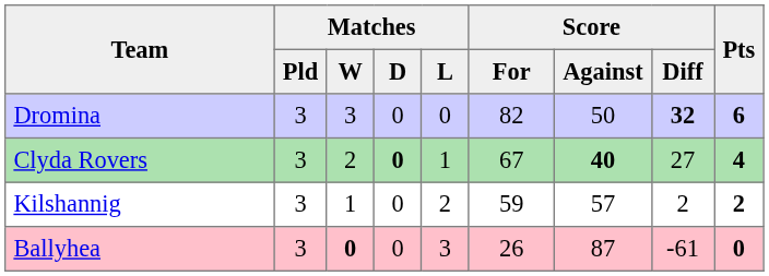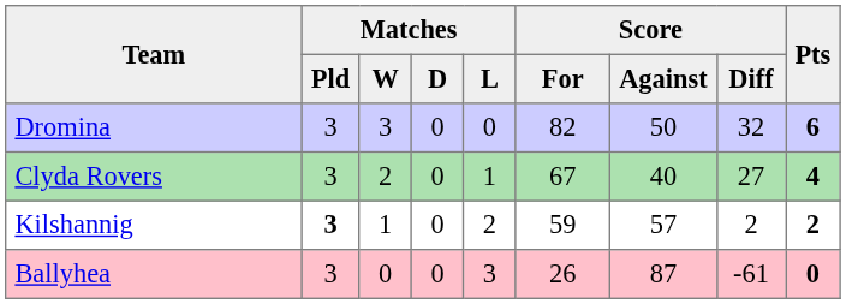Dromina | Score / Diff: bold -> normal
Clyda Rovers | Matches / D: bold -> normal
Clyda Rovers | Score / Against: bold -> normal
Kilshannig | Matches / Pld: normal -> bold
Ballyhea | Matches / W: bold -> normal
